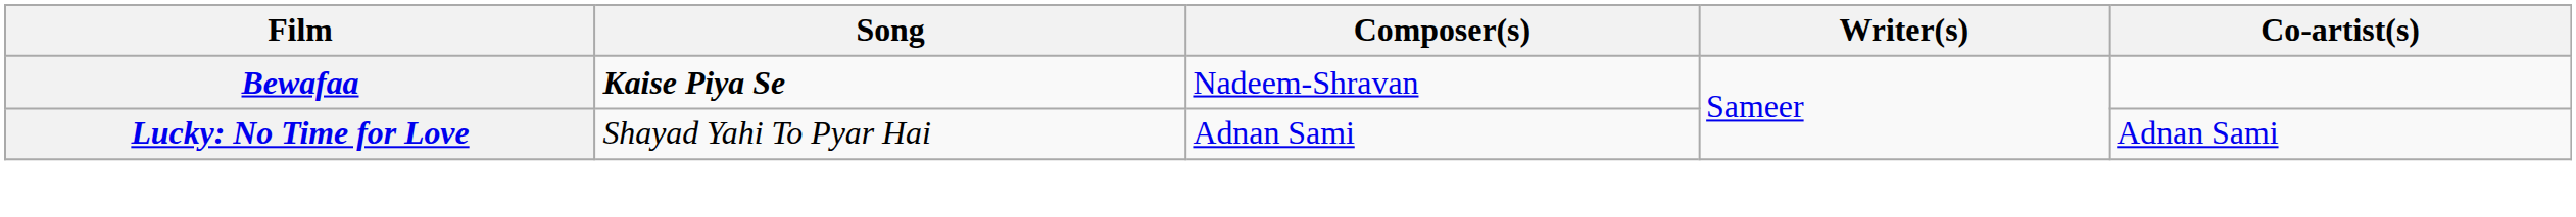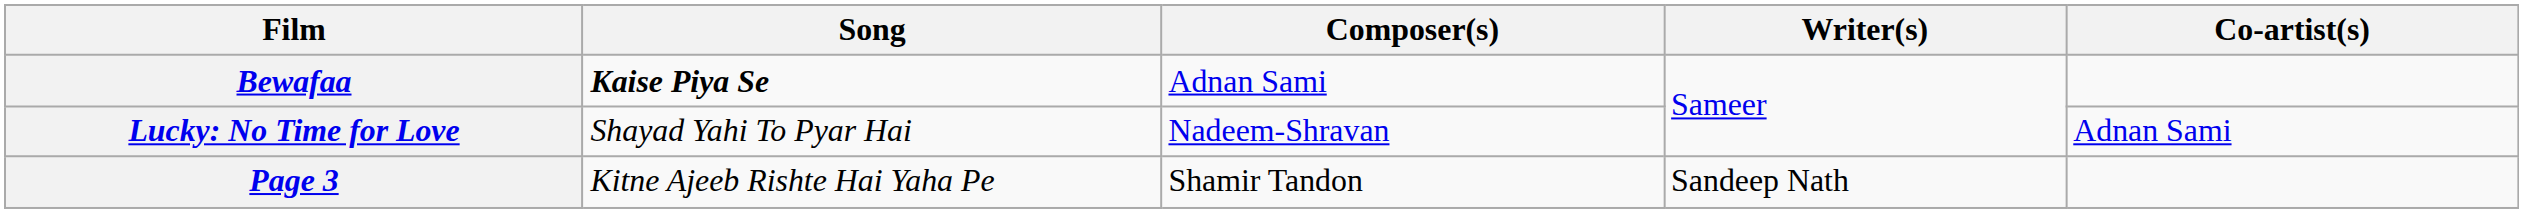Bewafaa | Composer(s): Nadeem-Shravan -> Adnan Sami
Lucky: No Time for Love | Composer(s): Adnan Sami -> Nadeem-Shravan
+ row: Page 3 | Kitne Ajeeb Rishte Hai Yaha Pe | Shamir Tandon | Sandeep Nath
